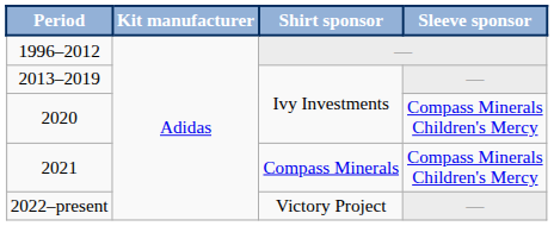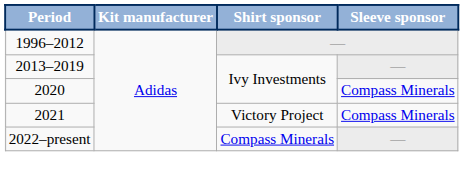2020 | Sleeve sponsor: Compass Minerals Children's Mercy -> Compass Minerals
2021 | Shirt sponsor: Compass Minerals -> Victory Project
2021 | Sleeve sponsor: Compass Minerals Children's Mercy -> Compass Minerals
2022–present | Shirt sponsor: Victory Project -> Compass Minerals
